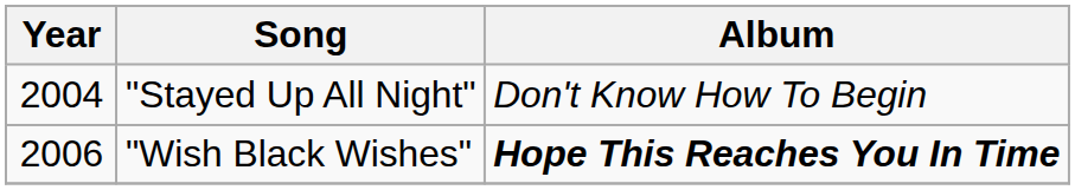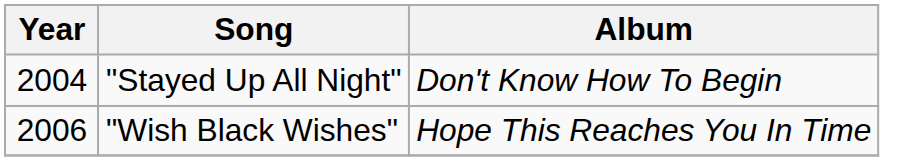"Wish Black Wishes" | Album: bold -> normal
